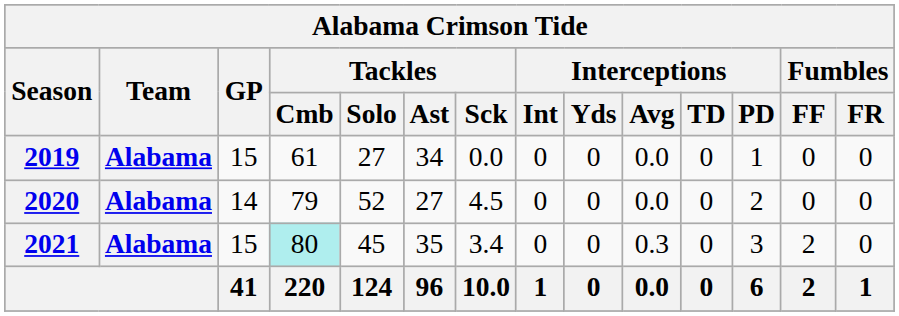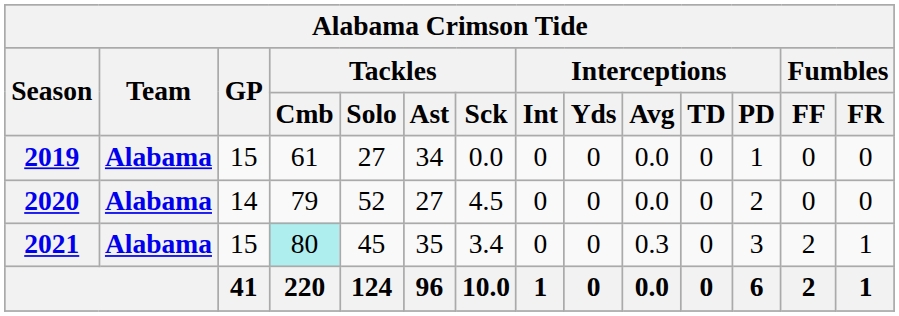2021 | Fumbles / FR: 0 -> 1
